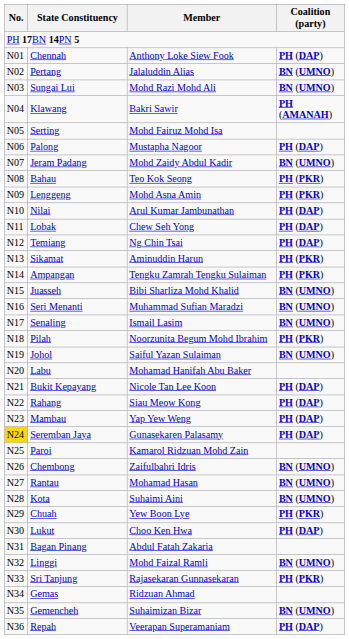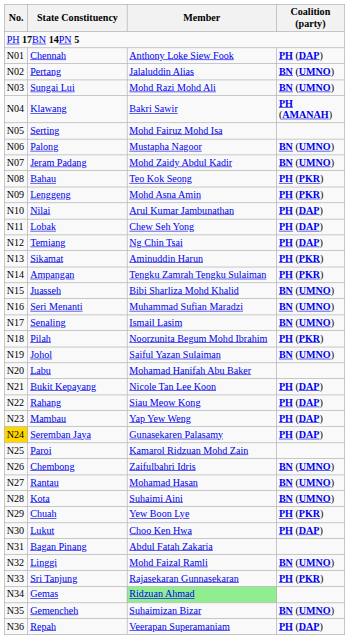Palong | Coalition (party): PH (DAP) -> BN (UMNO)
Gemas | Member: no background -> lightgreen background
